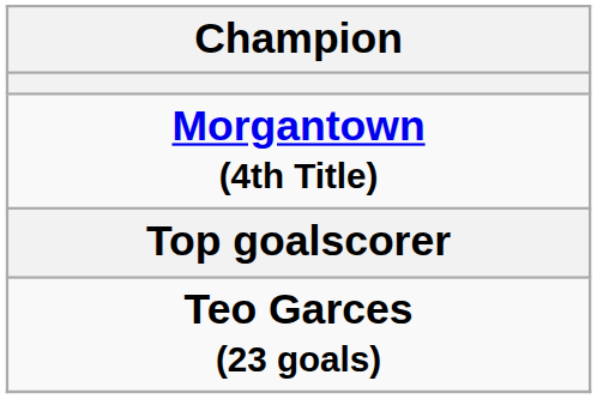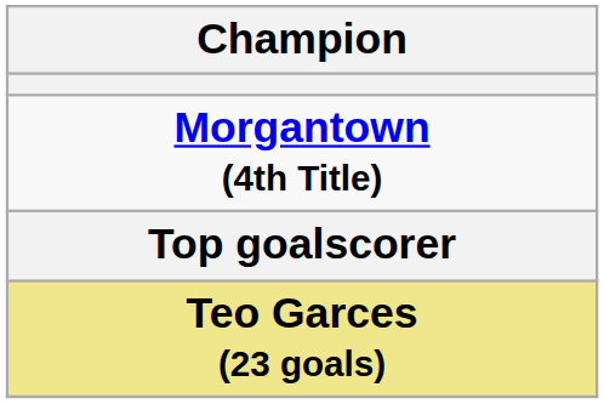row 5 | column 1: no background -> khaki background
